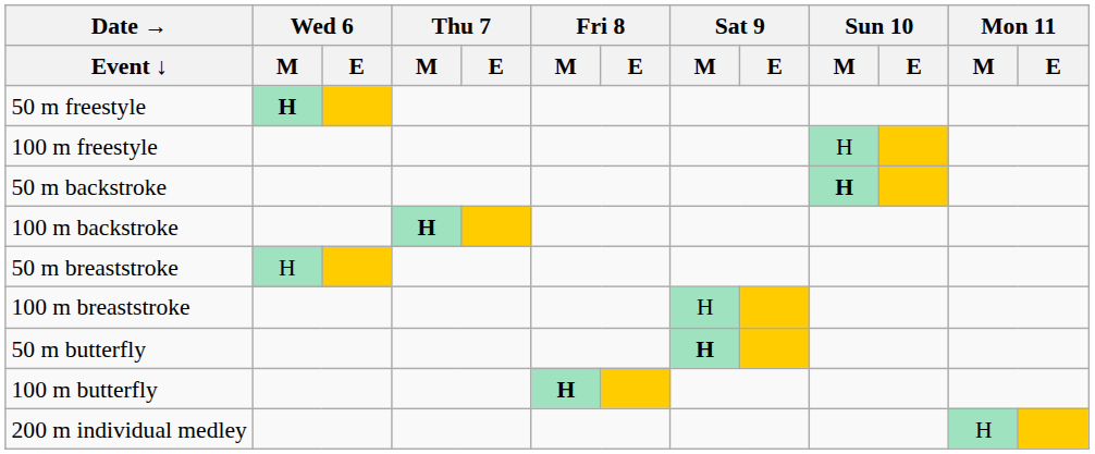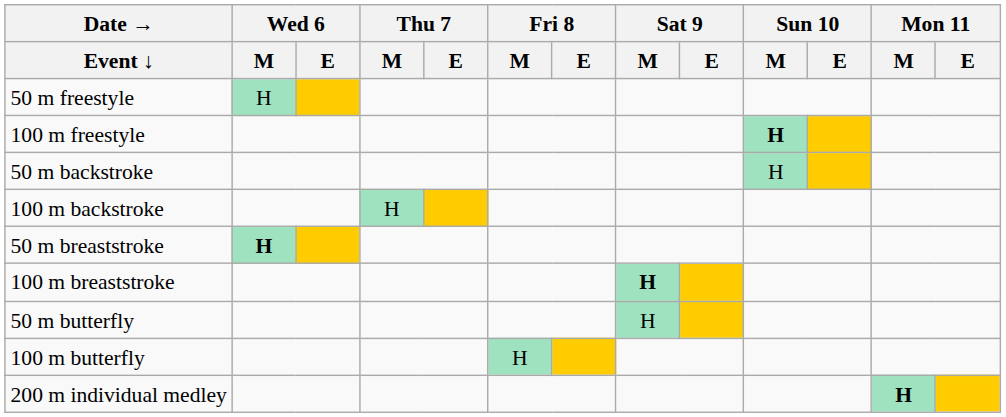50 m freestyle | Wed 6 / M: bold -> normal
100 m freestyle | Sun 10 / M: normal -> bold
50 m backstroke | Sun 10 / M: bold -> normal
100 m backstroke | Thu 7 / M: bold -> normal
50 m breaststroke | Wed 6 / M: normal -> bold
100 m breaststroke | Sat 9 / M: normal -> bold
50 m butterfly | Sat 9 / M: bold -> normal
100 m butterfly | Fri 8 / M: bold -> normal
200 m individual medley | Mon 11 / M: normal -> bold
